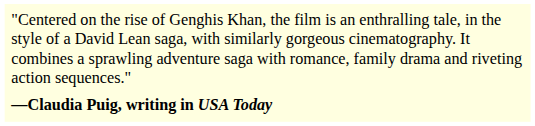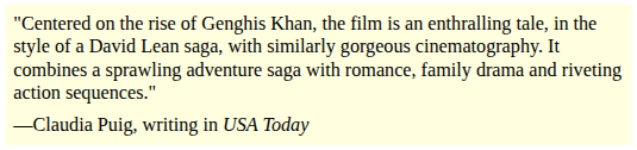row 2 | column 1: bold -> normal
